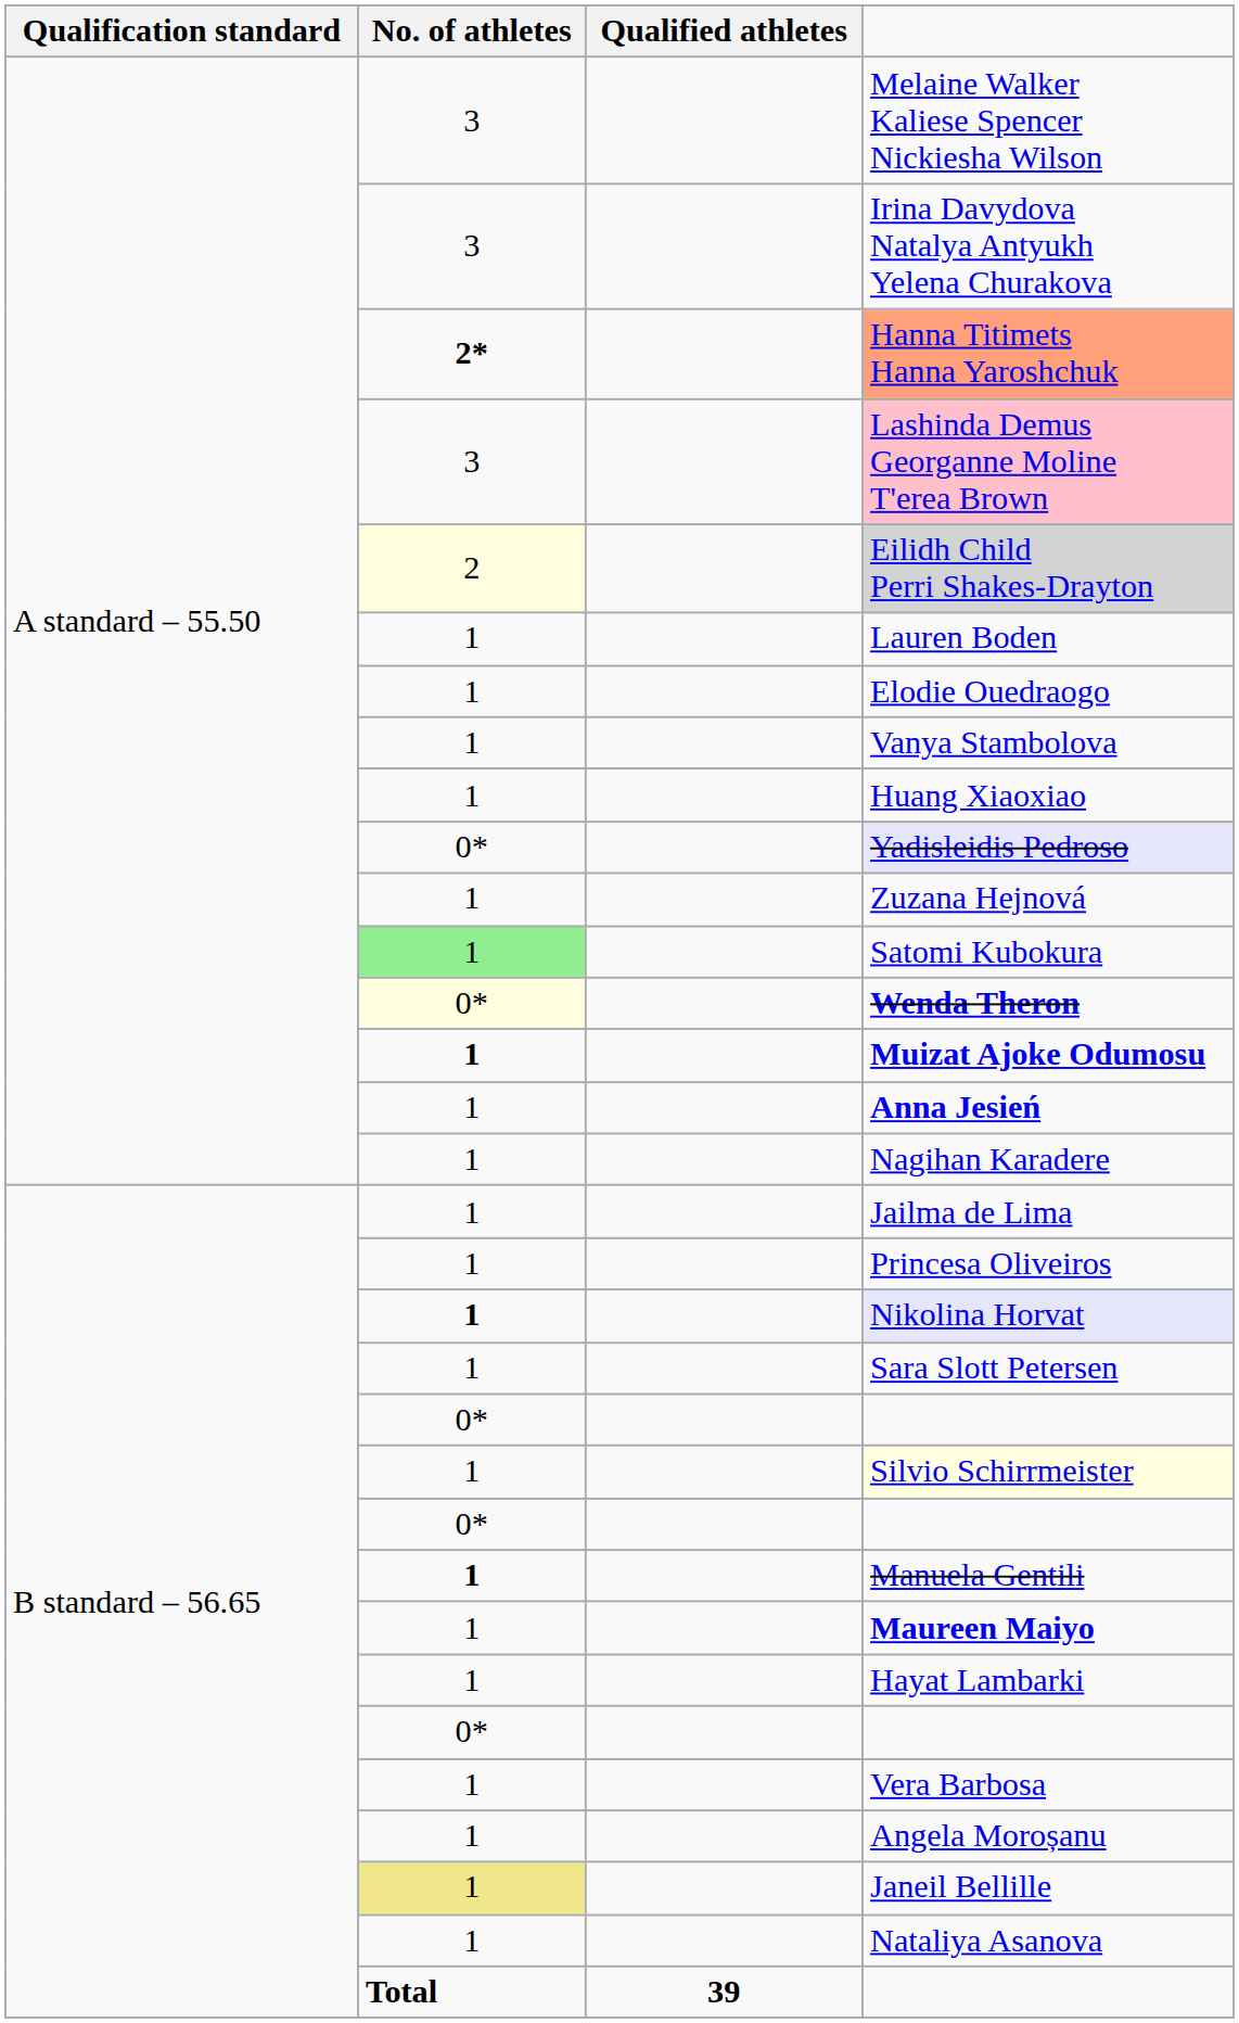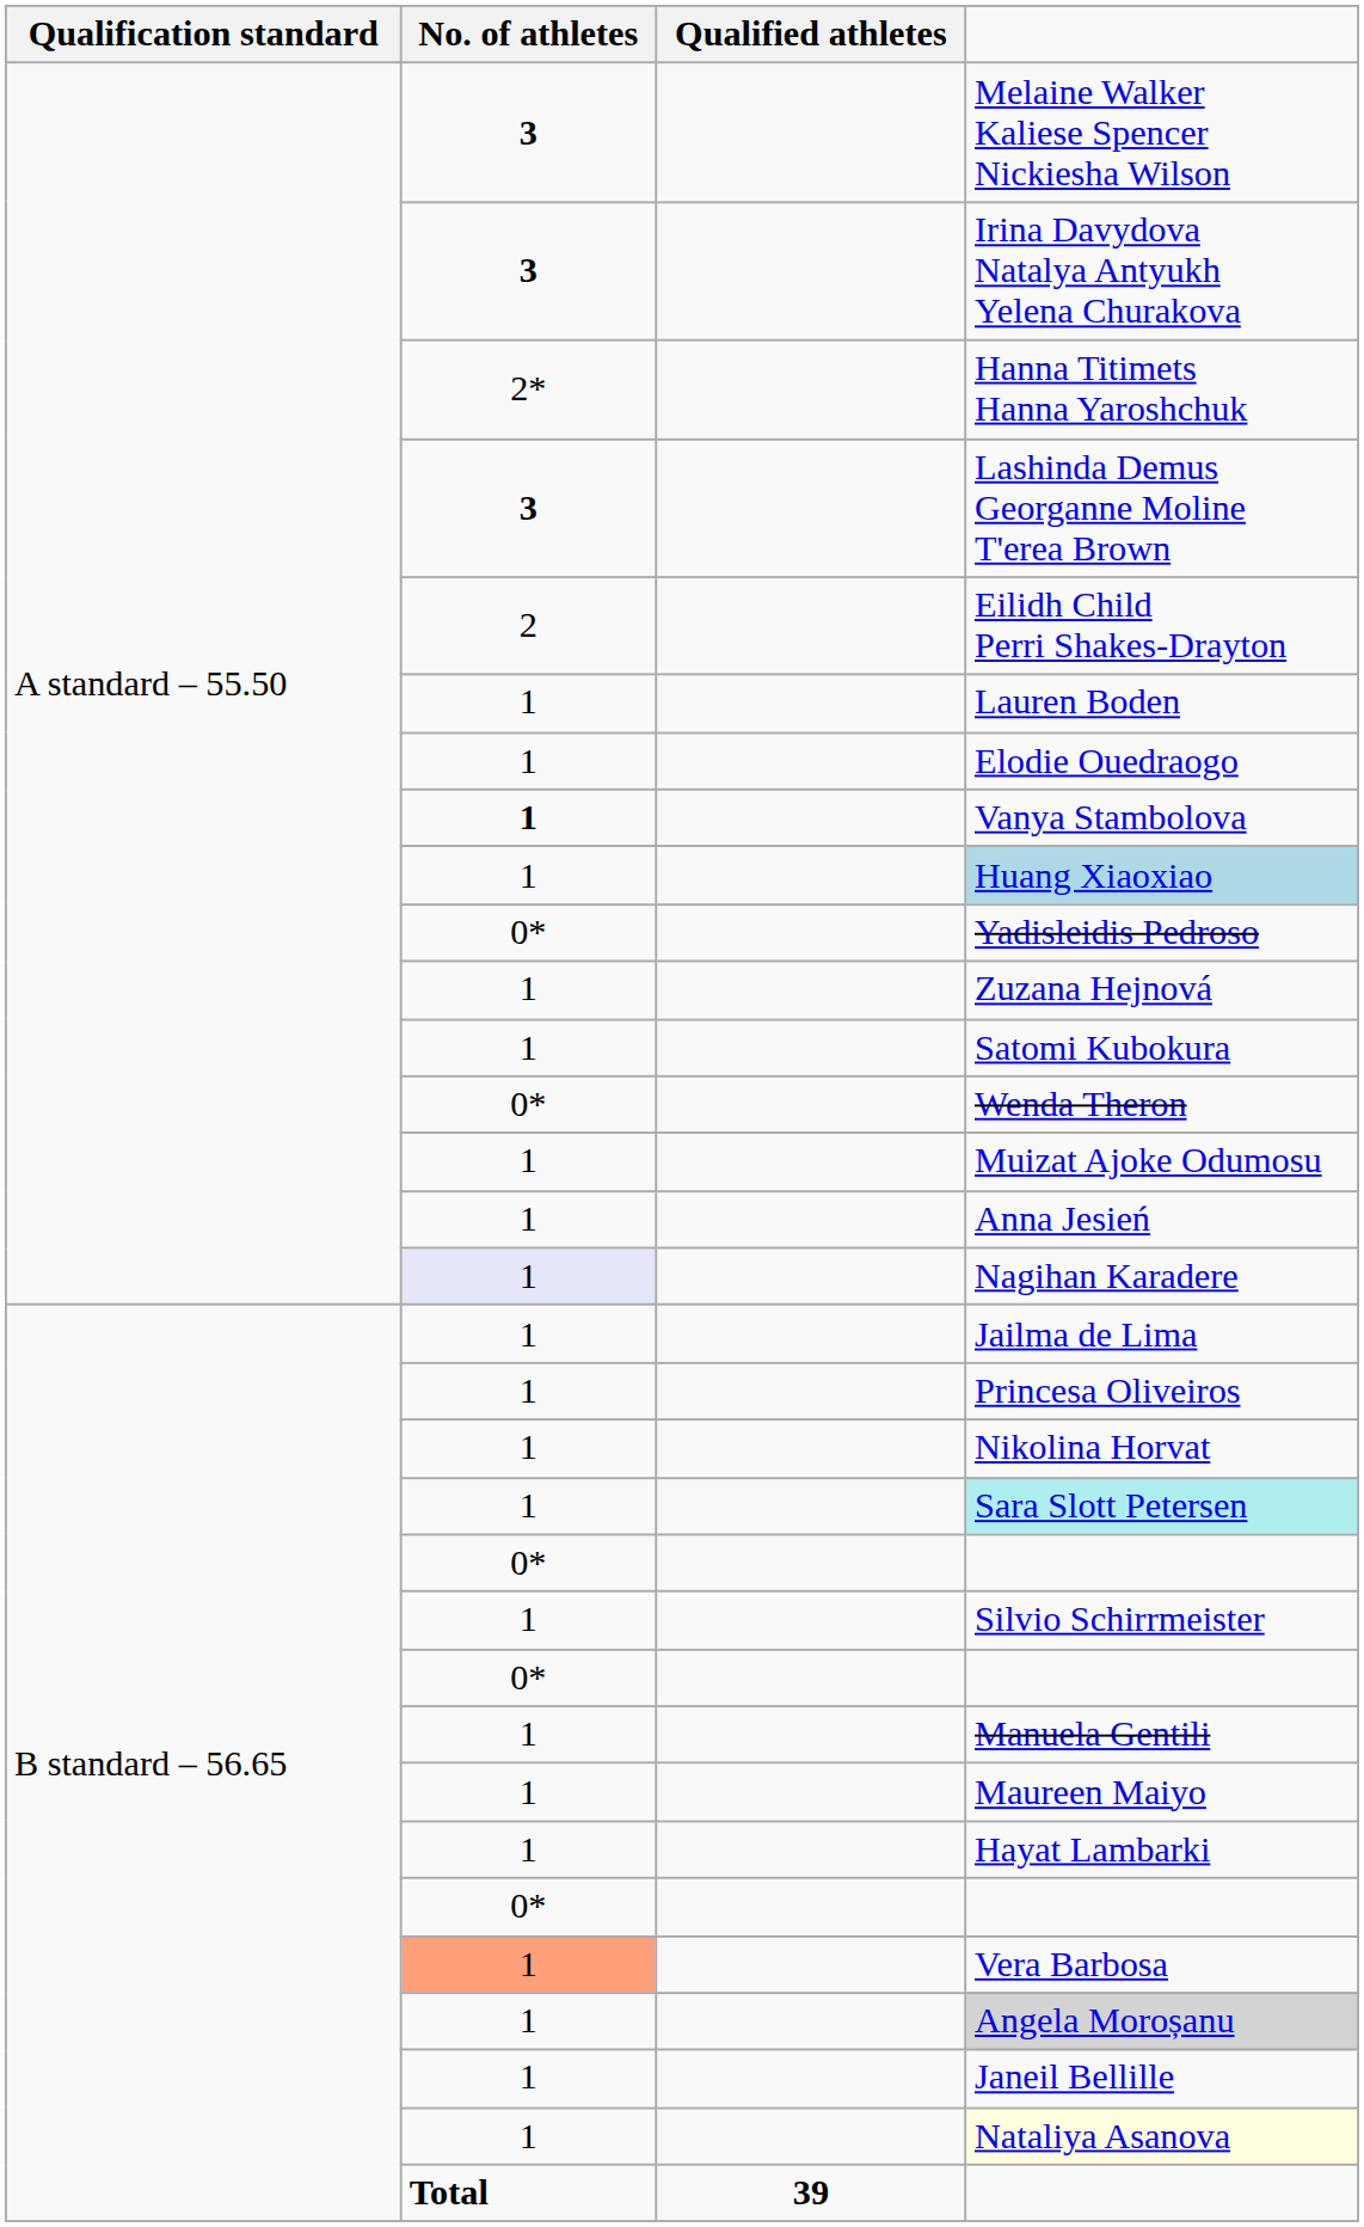Melaine Walker Kaliese Spencer Nickiesha Wilson | No. of athletes: normal -> bold
Irina Davydova Natalya Antyukh Yelena Churakova | No. of athletes: normal -> bold
Hanna Titimets Hanna Yaroshchuk | No. of athletes: bold -> normal
Hanna Titimets Hanna Yaroshchuk | column 4: lightsalmon background -> no background
Lashinda Demus Georganne Moline T'erea Brown | No. of athletes: normal -> bold
Lashinda Demus Georganne Moline T'erea Brown | column 4: pink background -> no background
Eilidh Child Perri Shakes-Drayton | No. of athletes: lightyellow background -> no background
Eilidh Child Perri Shakes-Drayton | column 4: lightgrey background -> no background
Vanya Stambolova | No. of athletes: normal -> bold
Huang Xiaoxiao | column 4: no background -> lightblue background
Yadisleidis Pedroso | column 4: lavender background -> no background
Satomi Kubokura | No. of athletes: lightgreen background -> no background
Wenda Theron | No. of athletes: lightyellow background -> no background
Wenda Theron | column 4: bold -> normal
Muizat Ajoke Odumosu | No. of athletes: bold -> normal
Muizat Ajoke Odumosu | column 4: bold -> normal
Anna Jesień | column 4: bold -> normal
Nagihan Karadere | No. of athletes: no background -> lavender background
Nikolina Horvat | No. of athletes: bold -> normal
Nikolina Horvat | column 4: lavender background -> no background
Sara Slott Petersen | column 4: no background -> paleturquoise background
Silvio Schirrmeister | column 4: lightyellow background -> no background
Manuela Gentili | No. of athletes: bold -> normal
Maureen Maiyo | column 4: bold -> normal
Vera Barbosa | No. of athletes: no background -> lightsalmon background
Angela Moroșanu | column 4: no background -> lightgrey background
Janeil Bellille | No. of athletes: khaki background -> no background
Nataliya Asanova | column 4: no background -> lightyellow background
